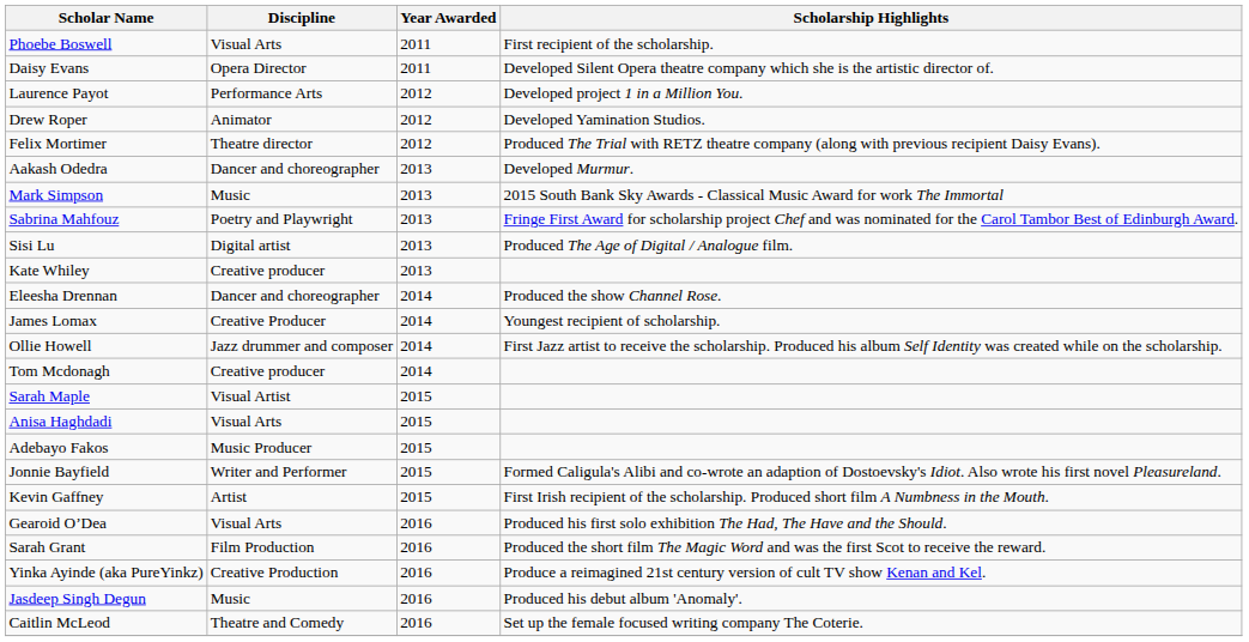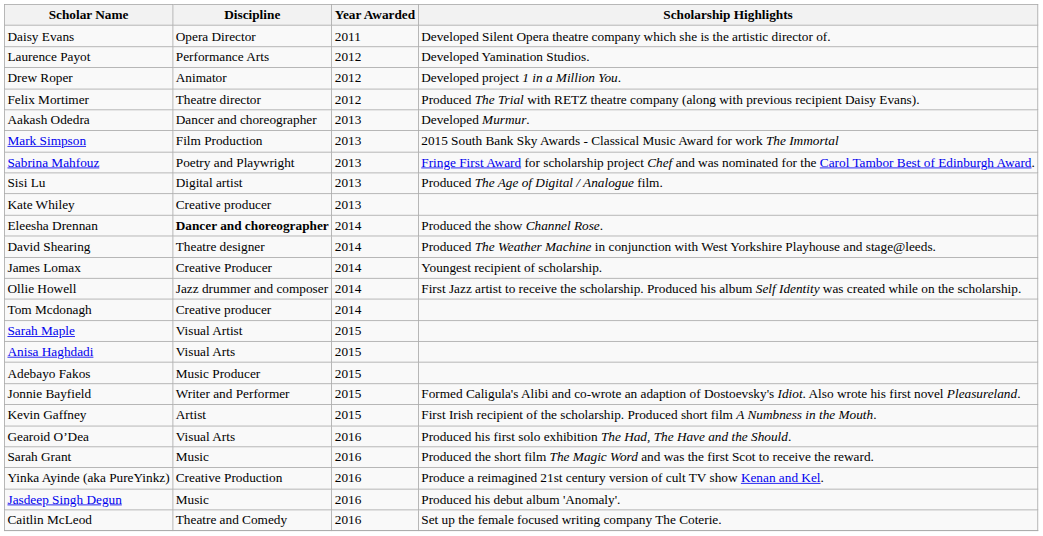- row: Phoebe Boswell | Visual Arts | 2011 | First recipient of the scholarship.
Laurence Payot | Scholarship Highlights: Developed project 1 in a Million You. -> Developed Yamination Studios.
Drew Roper | Scholarship Highlights: Developed Yamination Studios. -> Developed project 1 in a Million You.
Mark Simpson | Discipline: Music -> Film Production
Eleesha Drennan | Discipline: normal -> bold
+ row: David Shearing | Theatre designer | 2014 | Produced The Weather Machine in conjunction with West Yorkshire Playhouse and stage@leeds.
Sarah Grant | Discipline: Film Production -> Music
